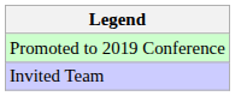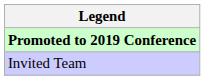row 2 | column 1: normal -> bold
